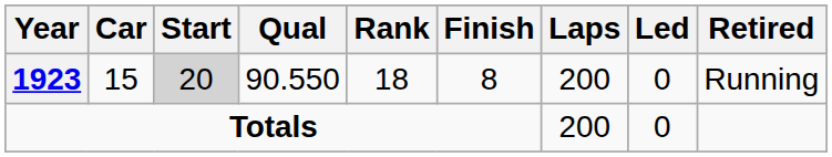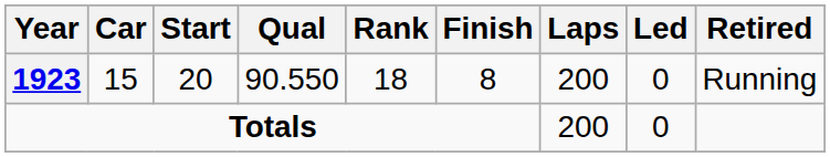1923 | Start: lightgrey background -> no background
